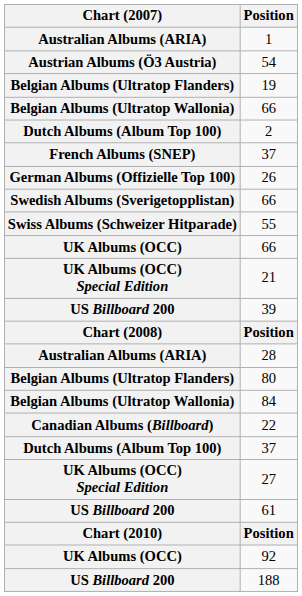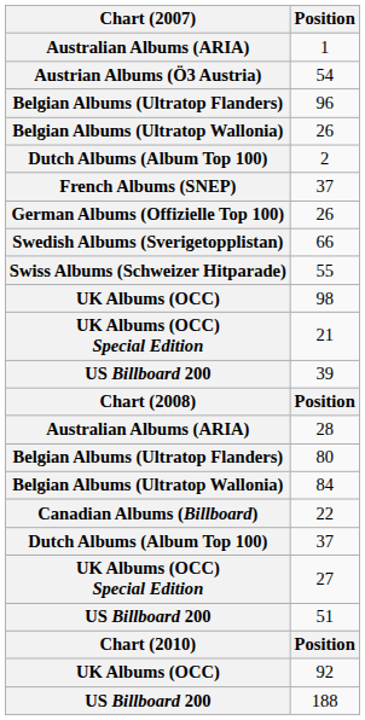row 4 | Position: 19 -> 96
row 5 | Position: 66 -> 26
row 11 | Position: 66 -> 98
row 21 | Position: 61 -> 51
